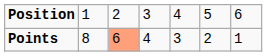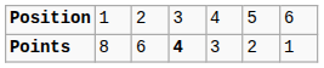Points | column 3: lightsalmon background -> no background
Points | column 4: normal -> bold
